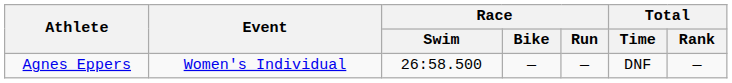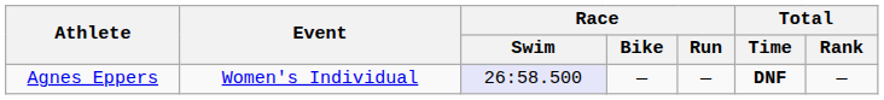Agnes Eppers | Race / Swim: no background -> lavender background
Agnes Eppers | Total / Time: normal -> bold
